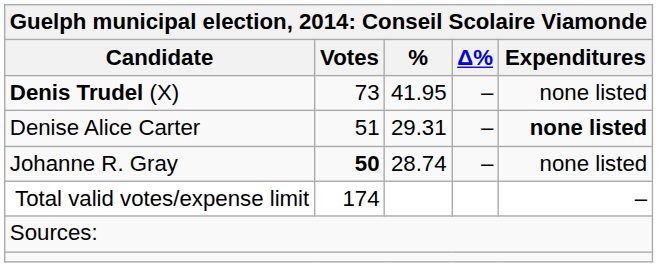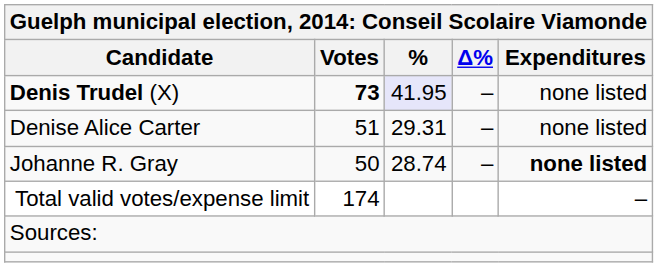Denis Trudel (X) | Votes: normal -> bold
Denis Trudel (X) | %: no background -> lavender background
Denise Alice Carter | Expenditures: bold -> normal
Johanne R. Gray | Votes: bold -> normal
Johanne R. Gray | Expenditures: normal -> bold
